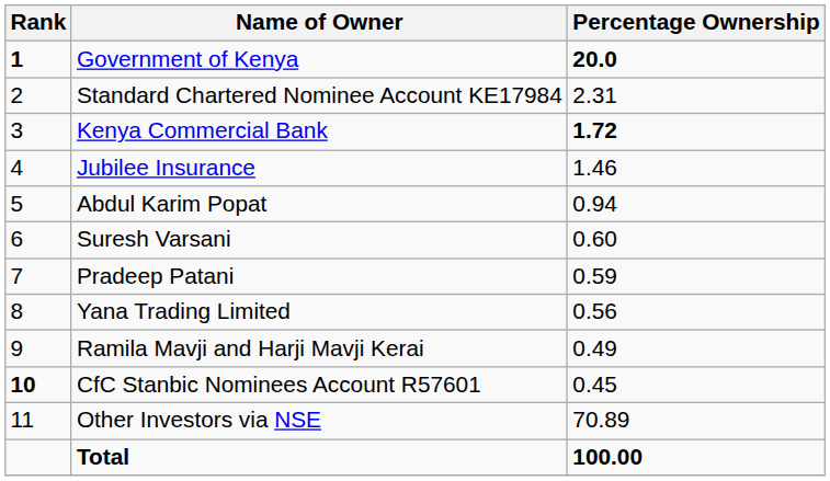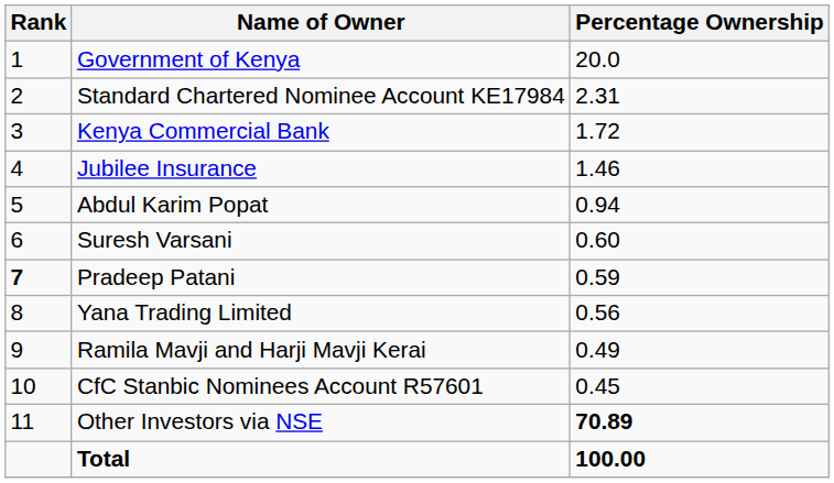Government of Kenya | Rank: bold -> normal
Government of Kenya | Percentage Ownership: bold -> normal
Kenya Commercial Bank | Percentage Ownership: bold -> normal
Pradeep Patani | Rank: normal -> bold
CfC Stanbic Nominees Account R57601 | Rank: bold -> normal
Other Investors via NSE | Percentage Ownership: normal -> bold
